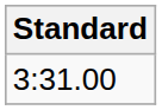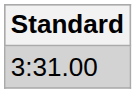row 2 | column 1: no background -> lightgrey background
